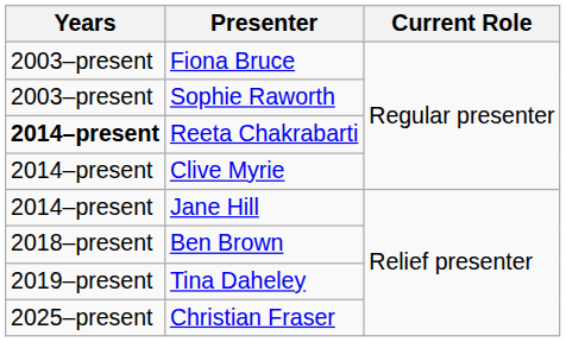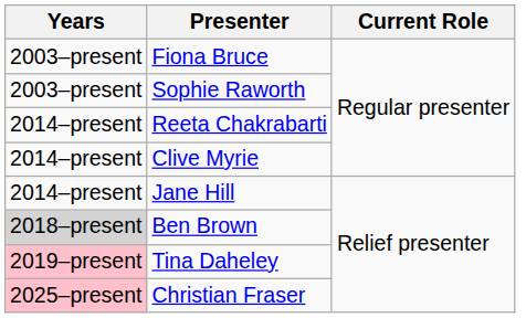Reeta Chakrabarti | Years: bold -> normal
Ben Brown | Years: no background -> lightgrey background
Tina Daheley | Years: no background -> pink background
Christian Fraser | Years: no background -> pink background
